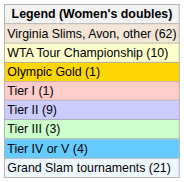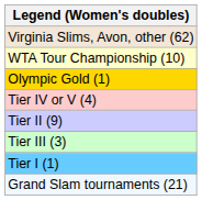row 5 | column 1: Tier I (1) -> Tier IV or V (4)
row 8 | column 1: Tier IV or V (4) -> Tier I (1)
